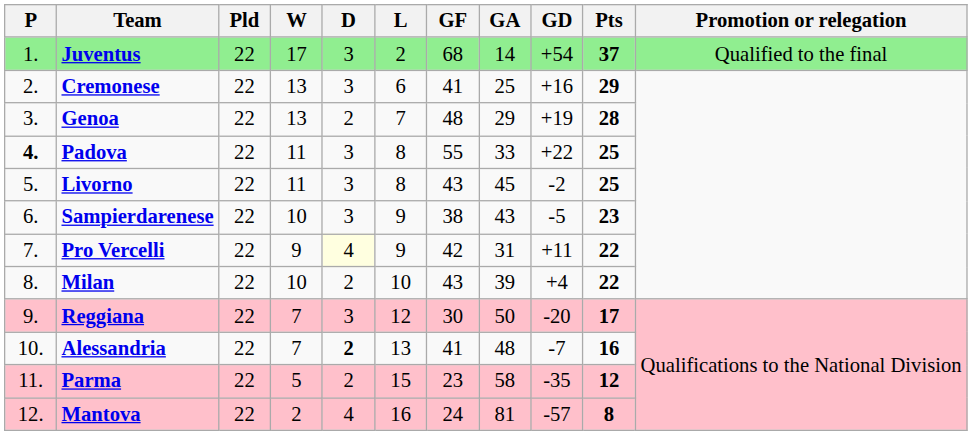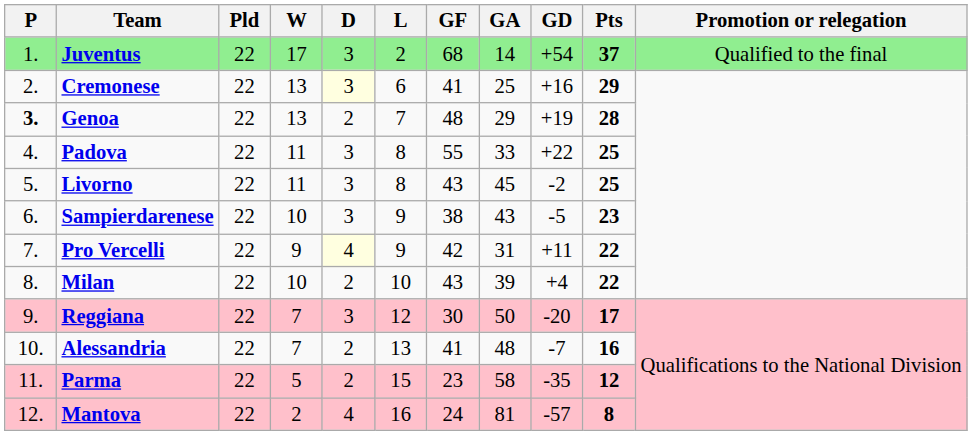Cremonese | D: no background -> lightyellow background
Genoa | P: normal -> bold
Padova | P: bold -> normal
Alessandria | D: bold -> normal
